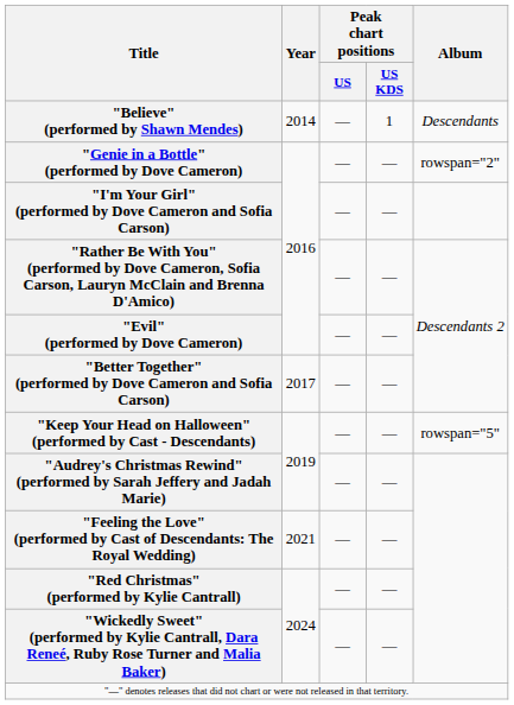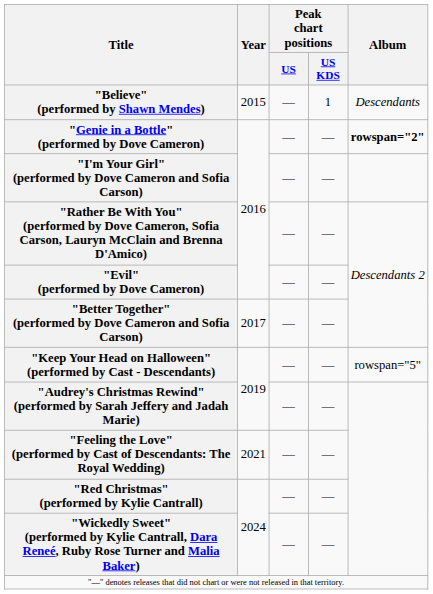"Believe" (performed by Shawn Mendes) | Year: 2014 -> 2015
"Genie in a Bottle" (performed by Dove Cameron) | Album: normal -> bold
